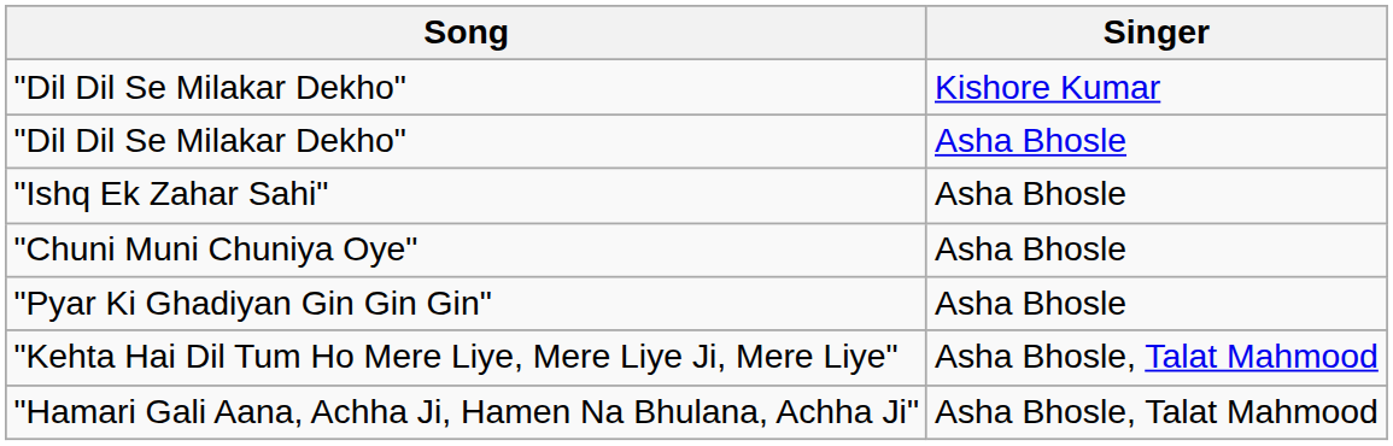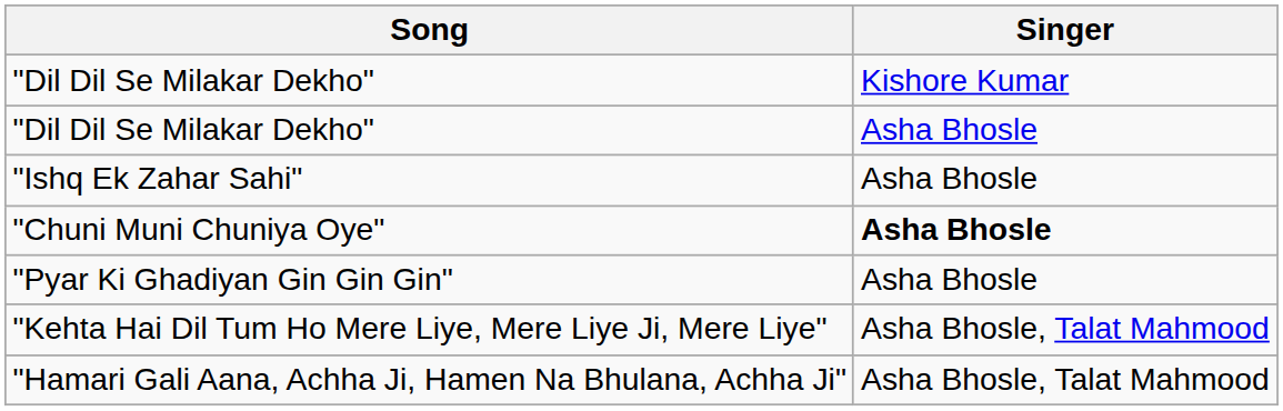row 5 | Singer: normal -> bold
